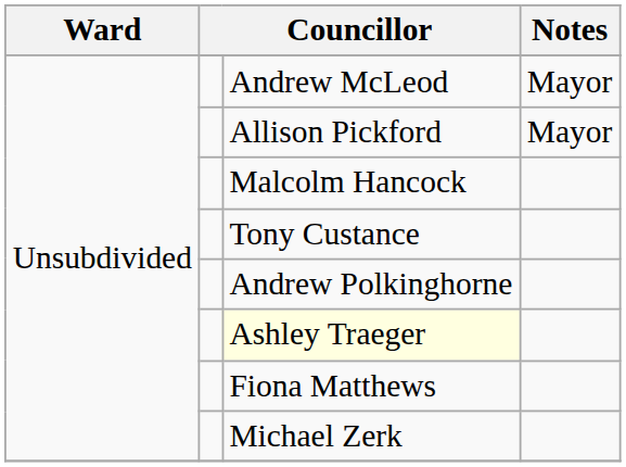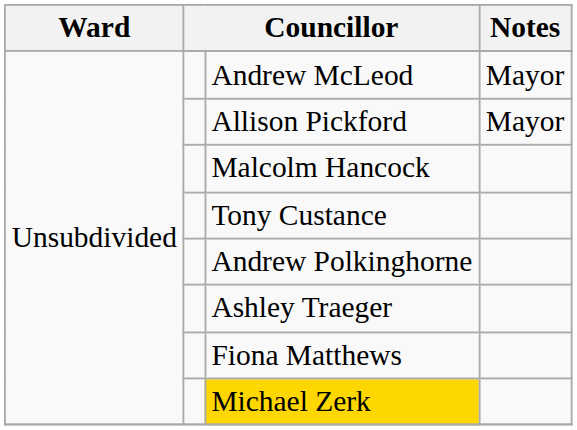Ashley Traeger | column 3: lightyellow background -> no background
Michael Zerk | column 3: no background -> gold background
